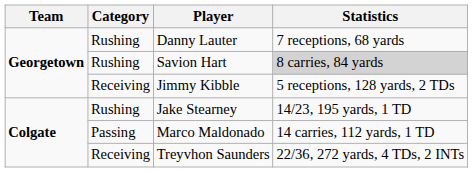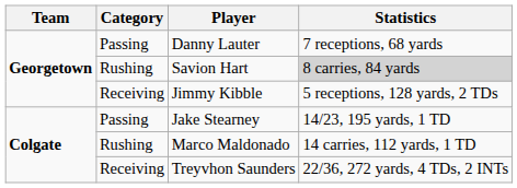Danny Lauter | Category: Rushing -> Passing
Jake Stearney | Category: Rushing -> Passing
Marco Maldonado | Category: Passing -> Rushing
